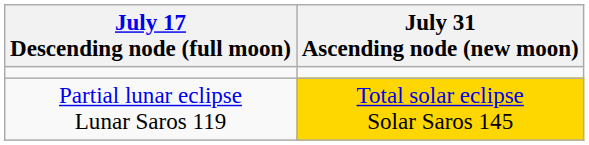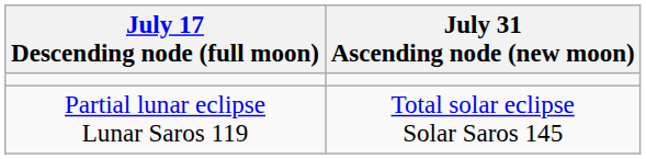row 3 | July 31 Ascending node (new moon): gold background -> no background
